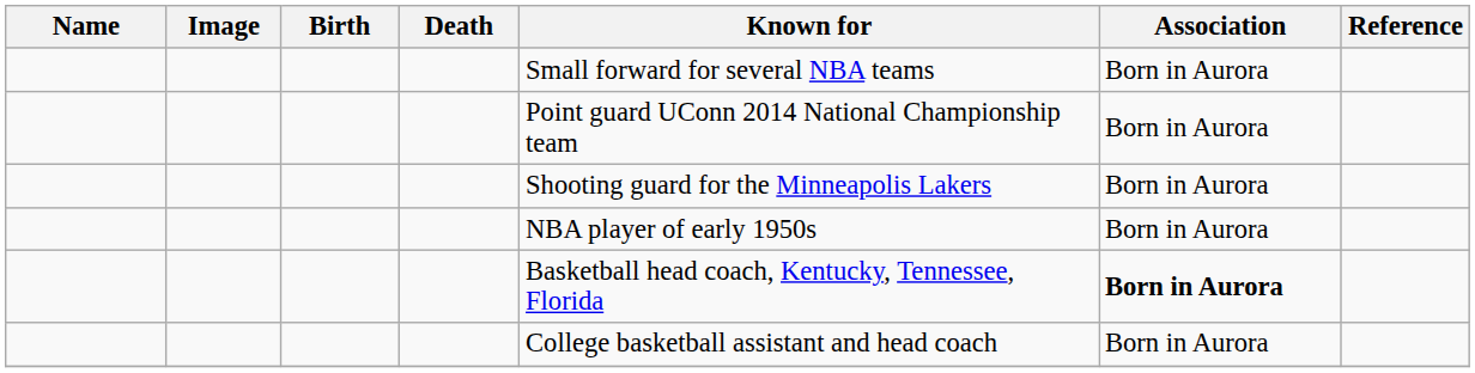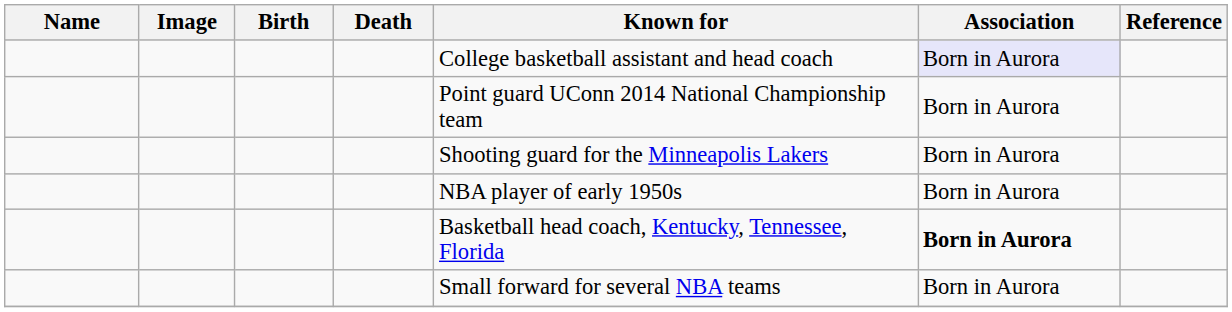row 2 | Known for: Small forward for several NBA teams -> College basketball assistant and head coach
row 2 | Association: no background -> lavender background
row 7 | Known for: College basketball assistant and head coach -> Small forward for several NBA teams
